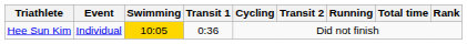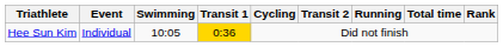Hee Sun Kim | Swimming: gold background -> no background
Hee Sun Kim | Transit 1: no background -> gold background
